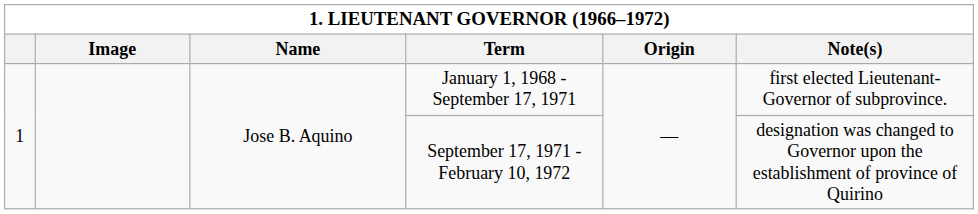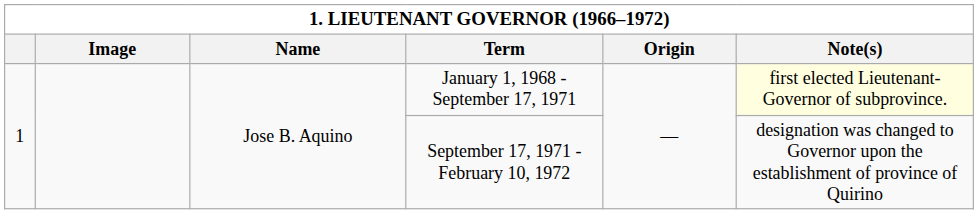January 1, 1968 - September 17, 1971 | Note(s): no background -> lightyellow background
